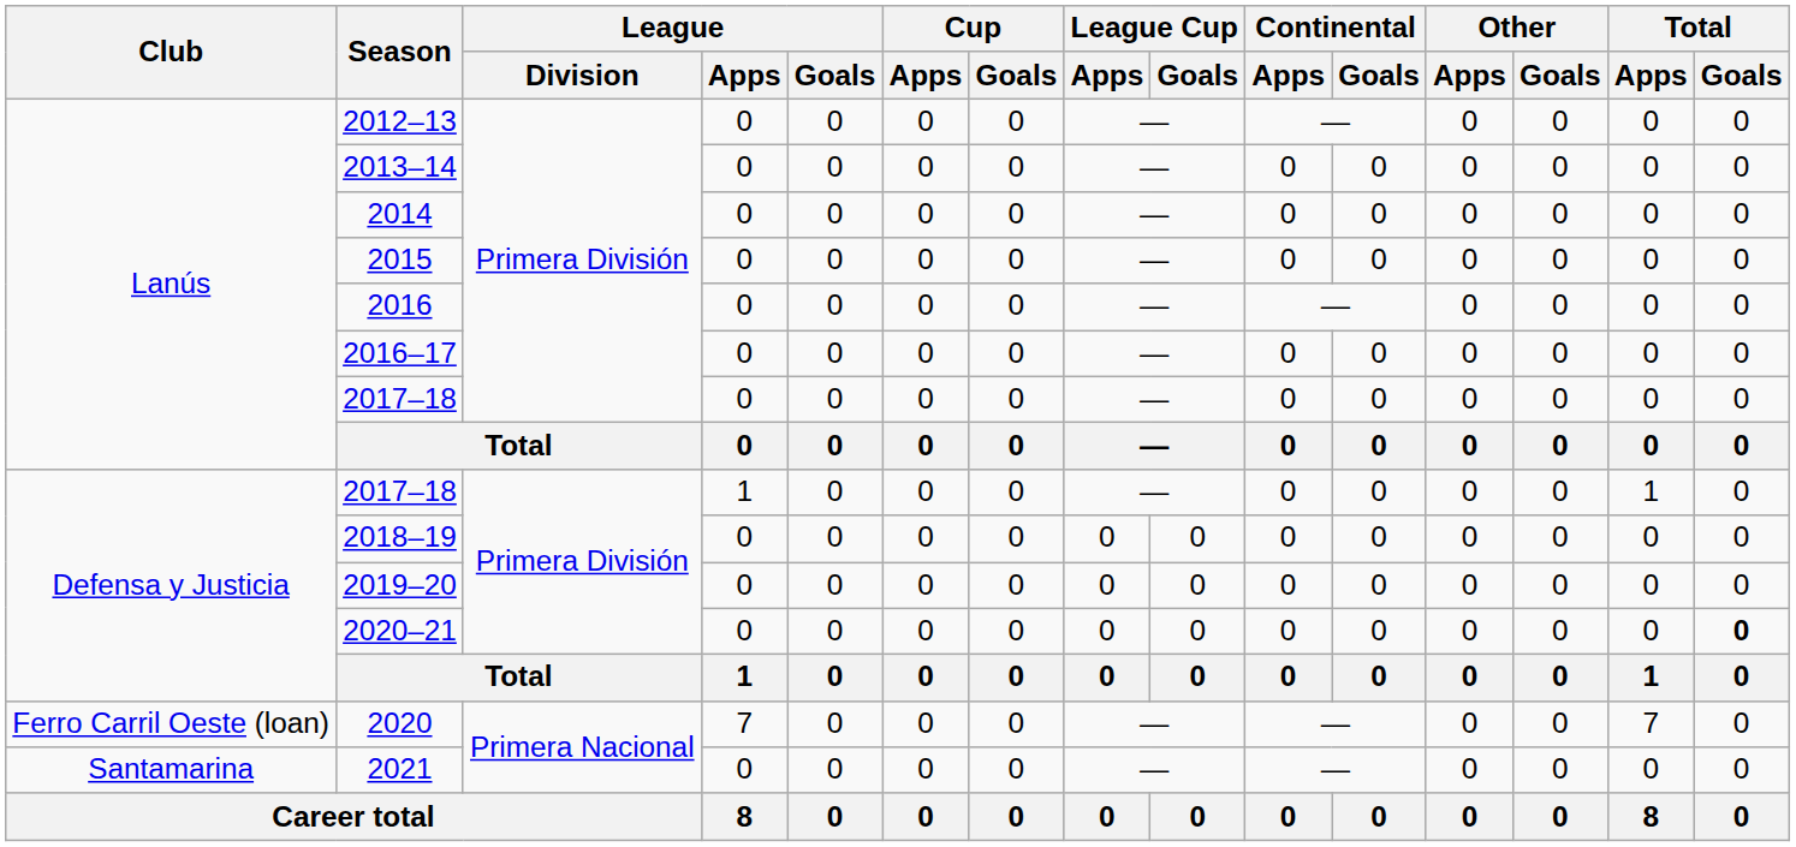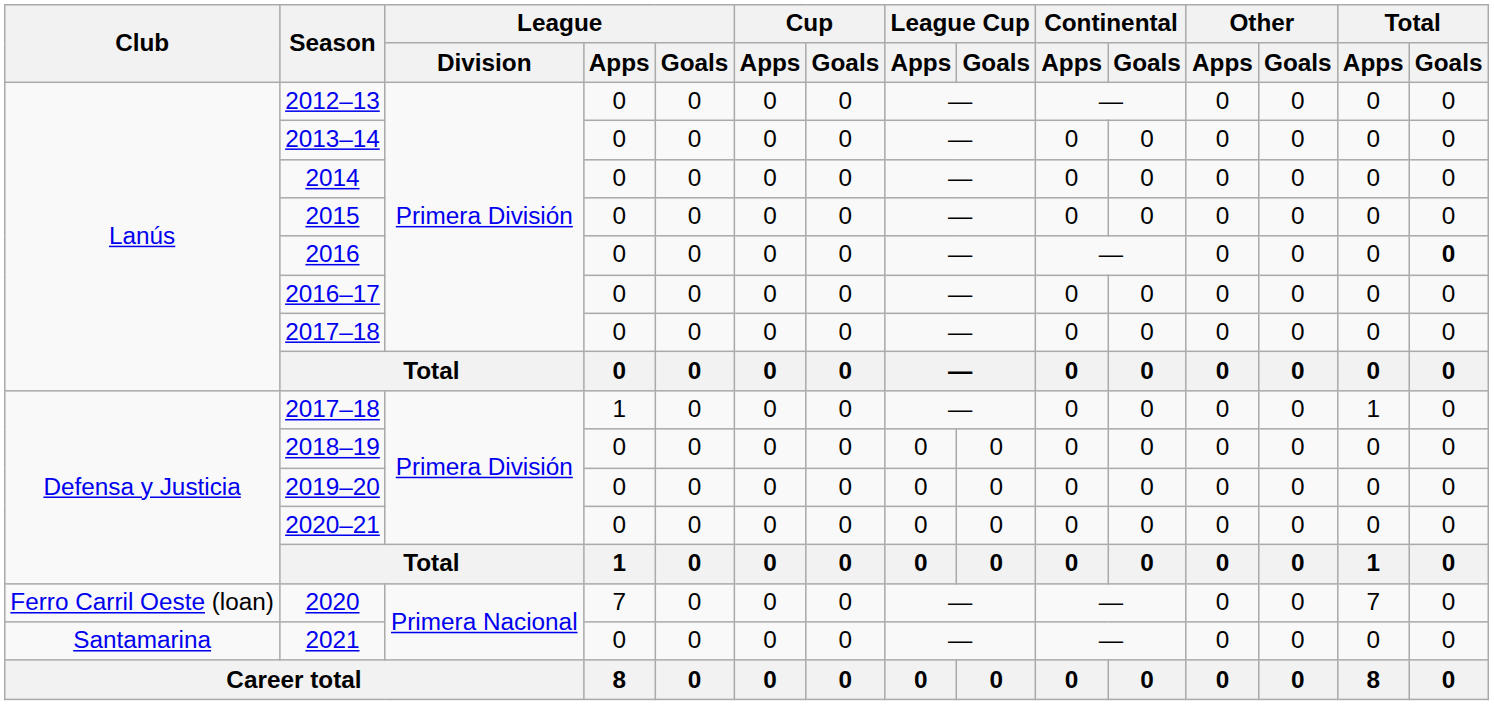2016 | Total / Goals: normal -> bold
2020–21 | Total / Goals: bold -> normal
